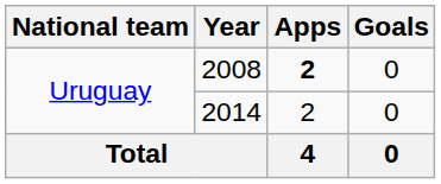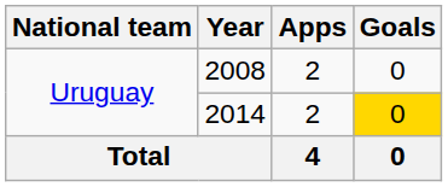2008 | Apps: bold -> normal
2014 | Goals: no background -> gold background
